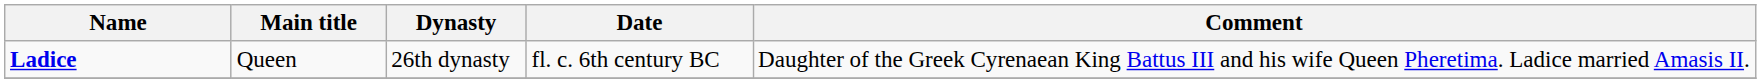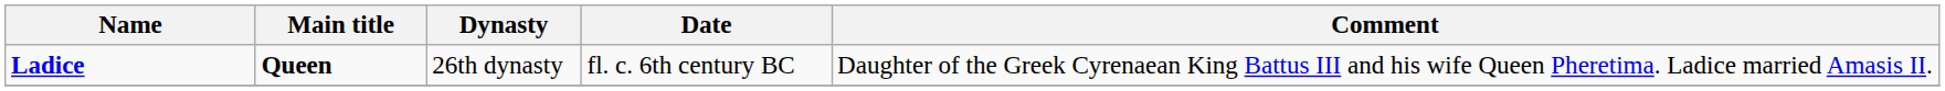Ladice | Main title: normal -> bold
